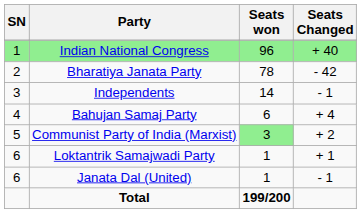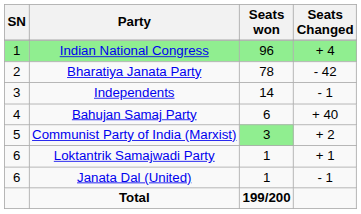Indian National Congress | Seats Changed: + 40 -> + 4
Bahujan Samaj Party | Seats Changed: + 4 -> + 40
